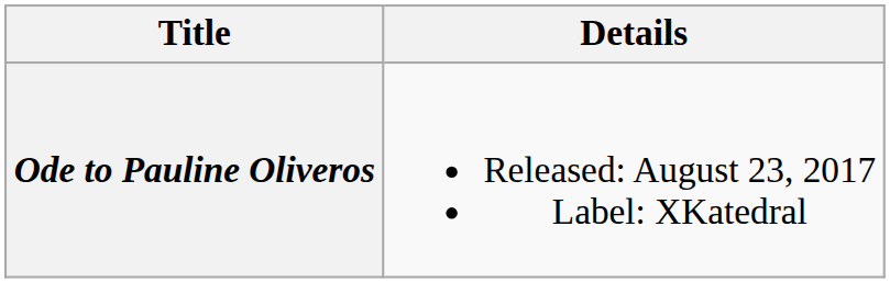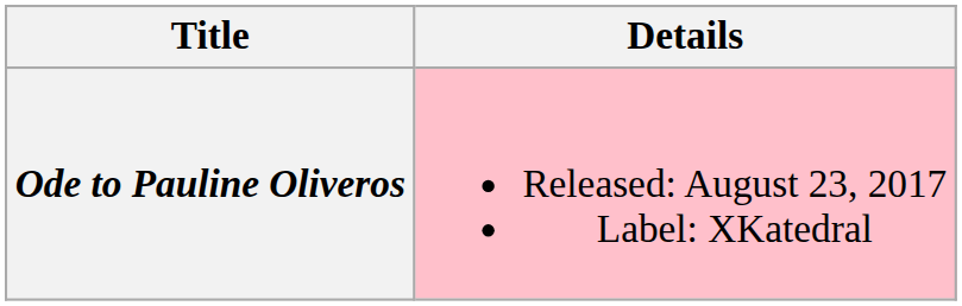Ode to Pauline Oliveros | Details: no background -> pink background
